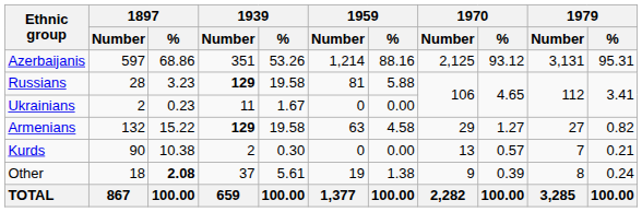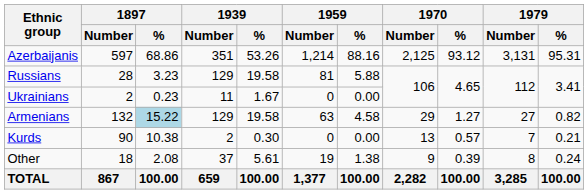Russians | 1939 / Number: bold -> normal
Armenians | 1897 / %: no background -> lightblue background
Armenians | 1939 / Number: bold -> normal
Other | 1897 / %: bold -> normal
